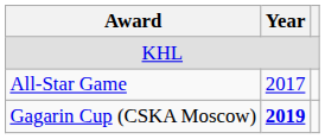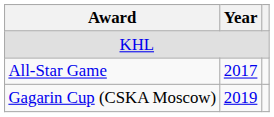Gagarin Cup (CSKA Moscow) | Year: bold -> normal
